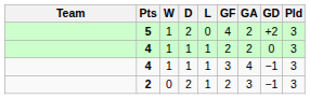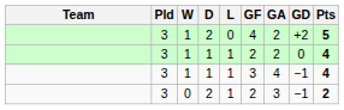columns swapped: Pld <-> Pts
